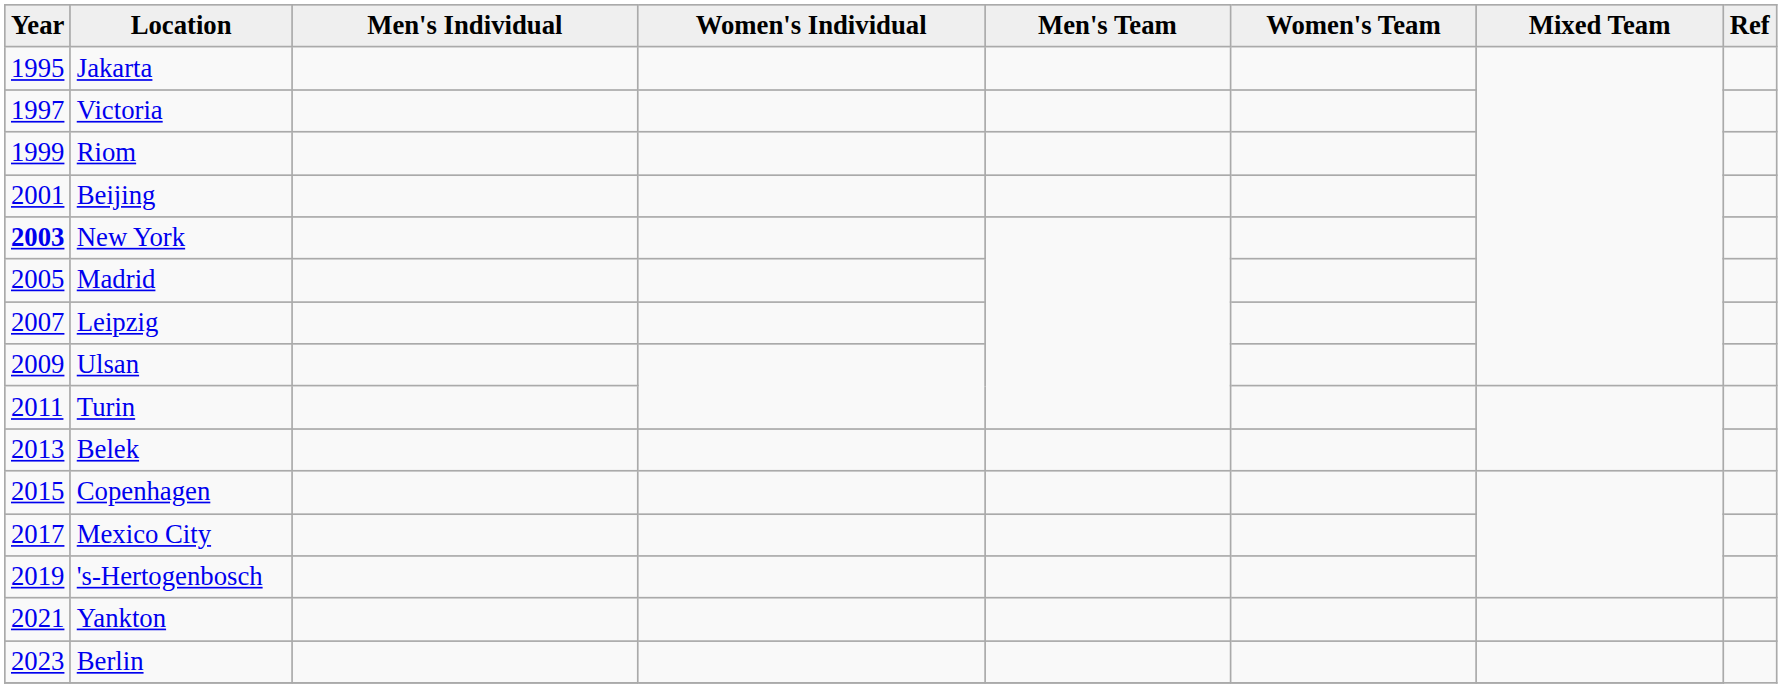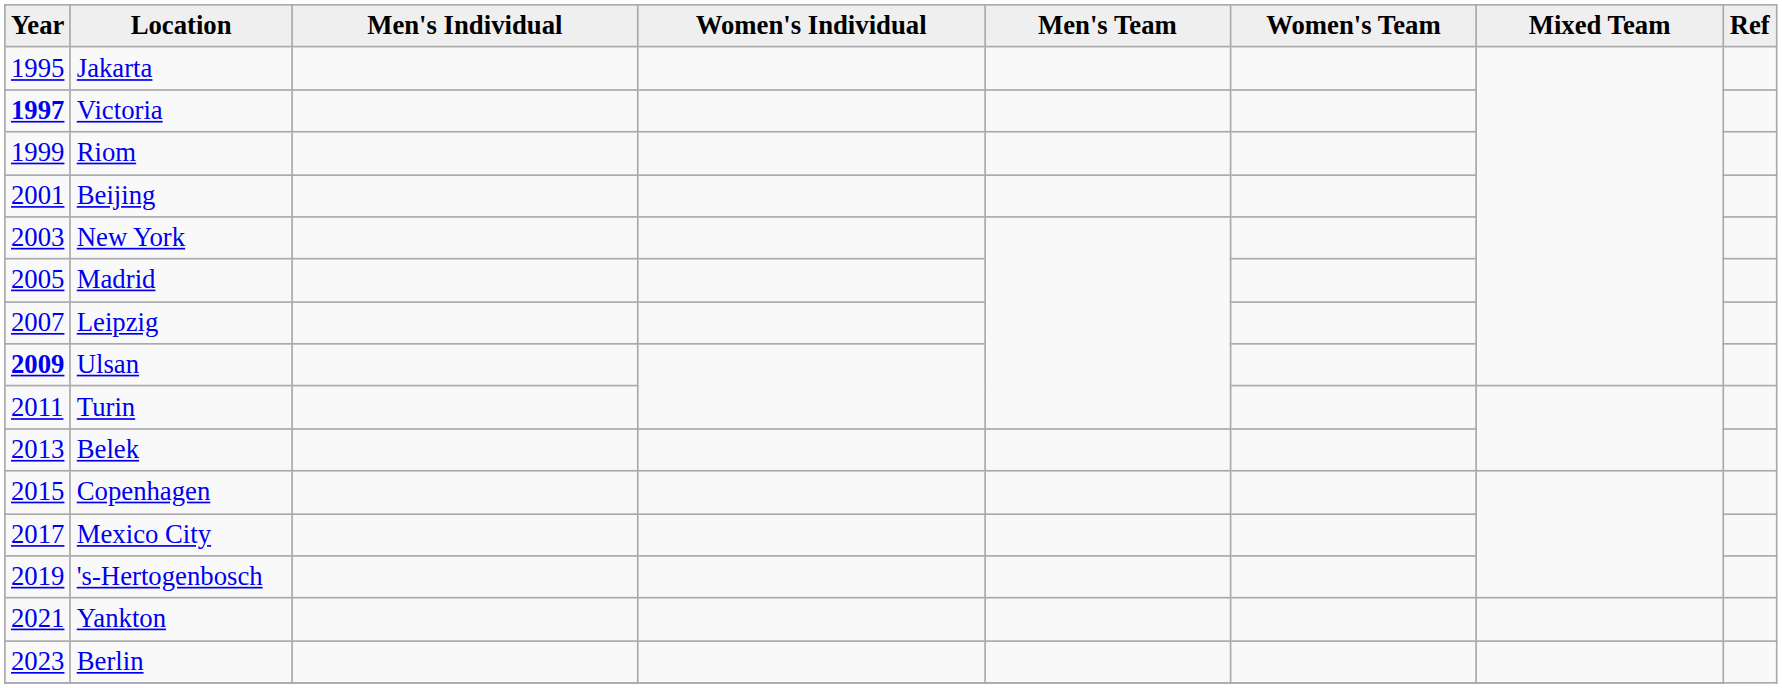Victoria | Year: normal -> bold
New York | Year: bold -> normal
Ulsan | Year: normal -> bold
